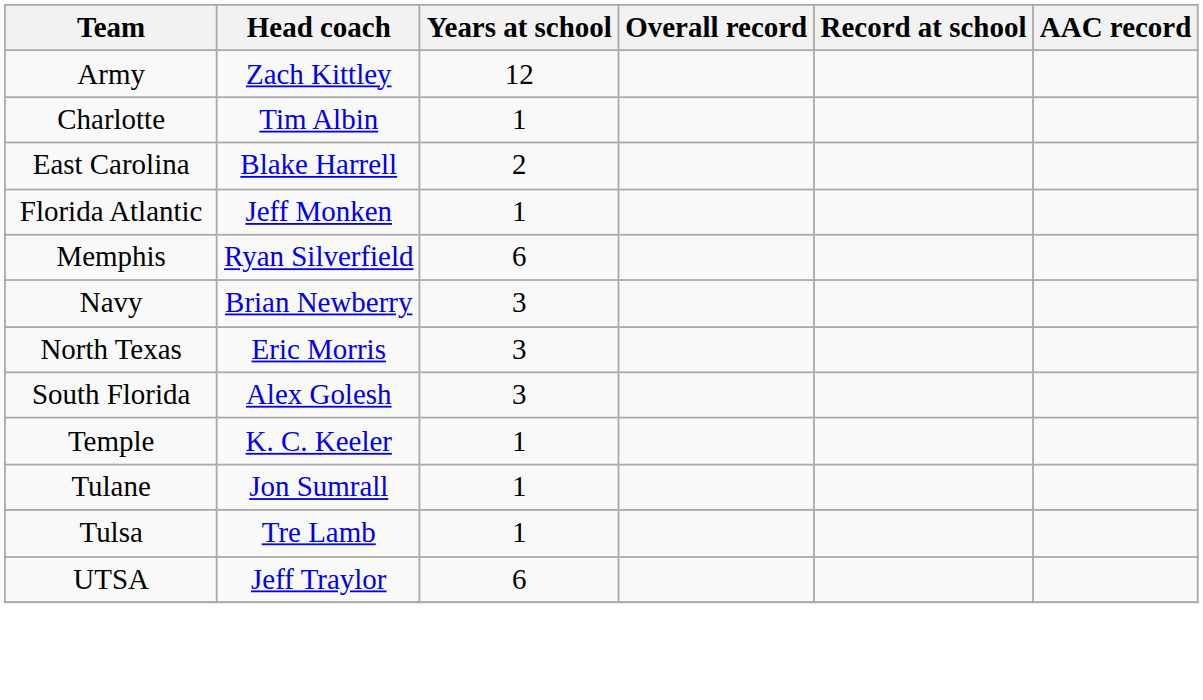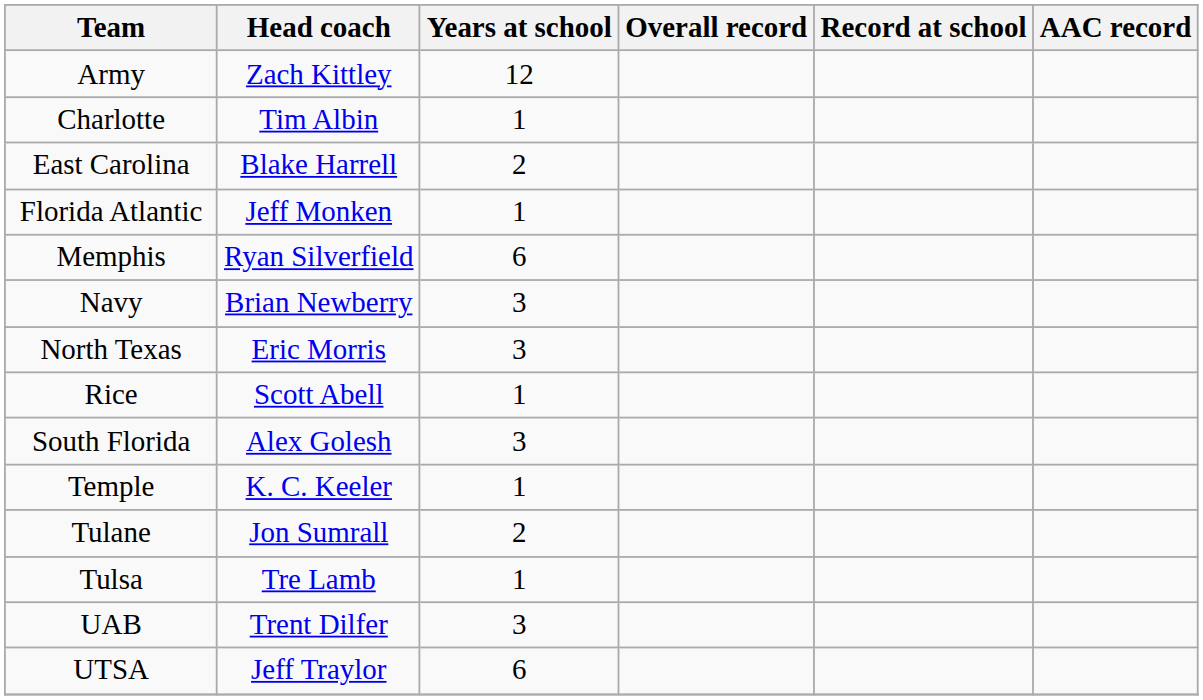+ row: Rice | Scott Abell | 1
Tulane | Years at school: 1 -> 2
+ row: UAB | Trent Dilfer | 3
